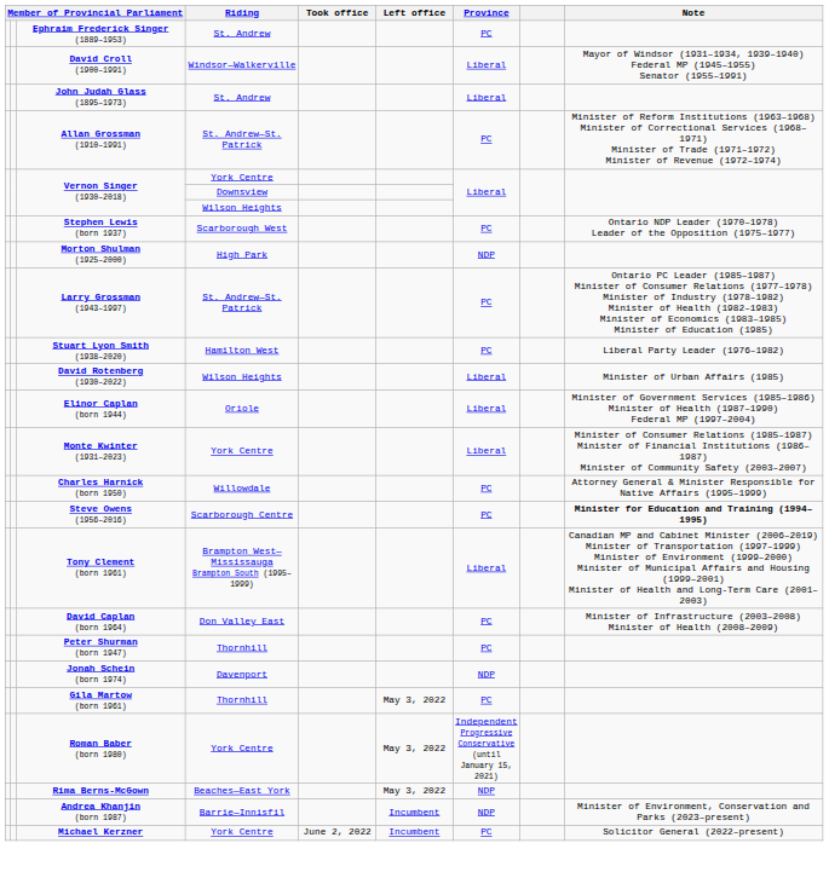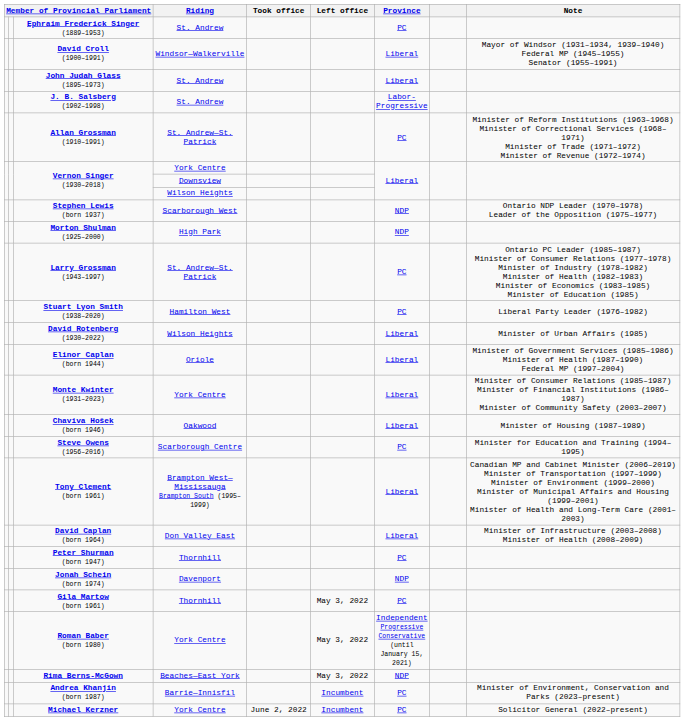+ row: J. B. Salsberg (1902–1998) | St. Andrew | Labor-Progressive
Stephen Lewis (born 1937) | Province: PC -> NDP
+ row: Chaviva Hošek (born 1946) | Oakwood | Liberal | Minister of Housing (1987–1989)
- row: Charles Harnick (born 1950) | Willowdale | PC | Attorney General & Minister Responsible for Native Affairs (1995–1999)
Steve Owens (1956–2016) | Note: bold -> normal
David Caplan (born 1964) | Province: PC -> Liberal
Andrea Khanjin (born 1987) | Province: NDP -> PC
